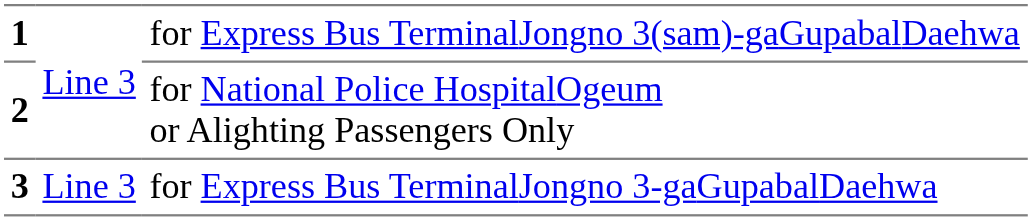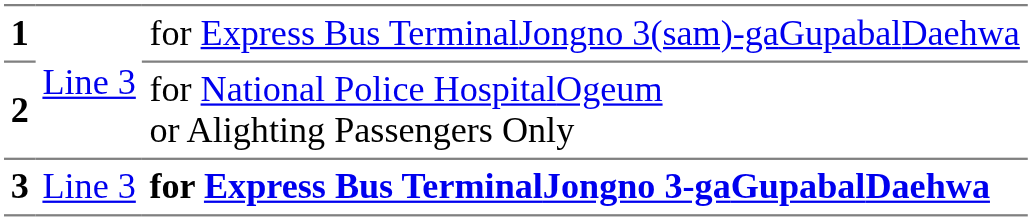3 | column 3: normal -> bold
